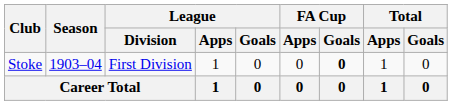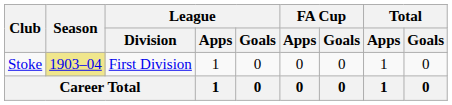Stoke | Season: no background -> khaki background
Stoke | FA Cup / Goals: bold -> normal
